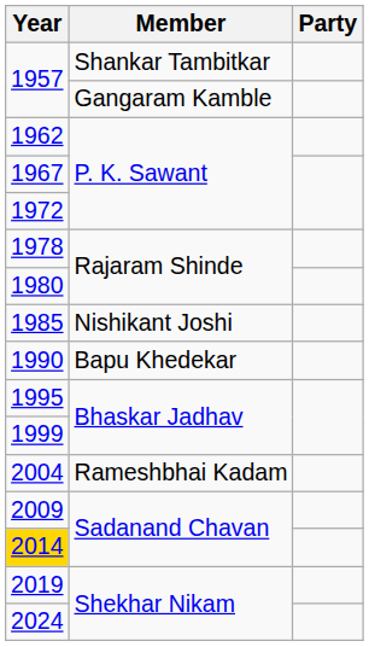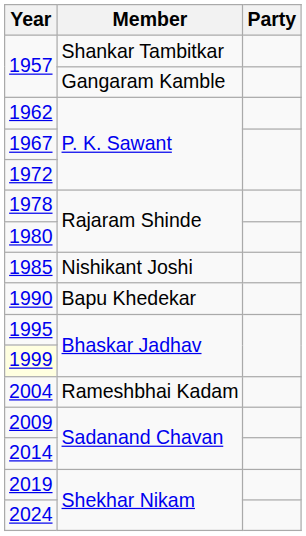1999 | Year: no background -> lightyellow background
2014 | Year: gold background -> no background
